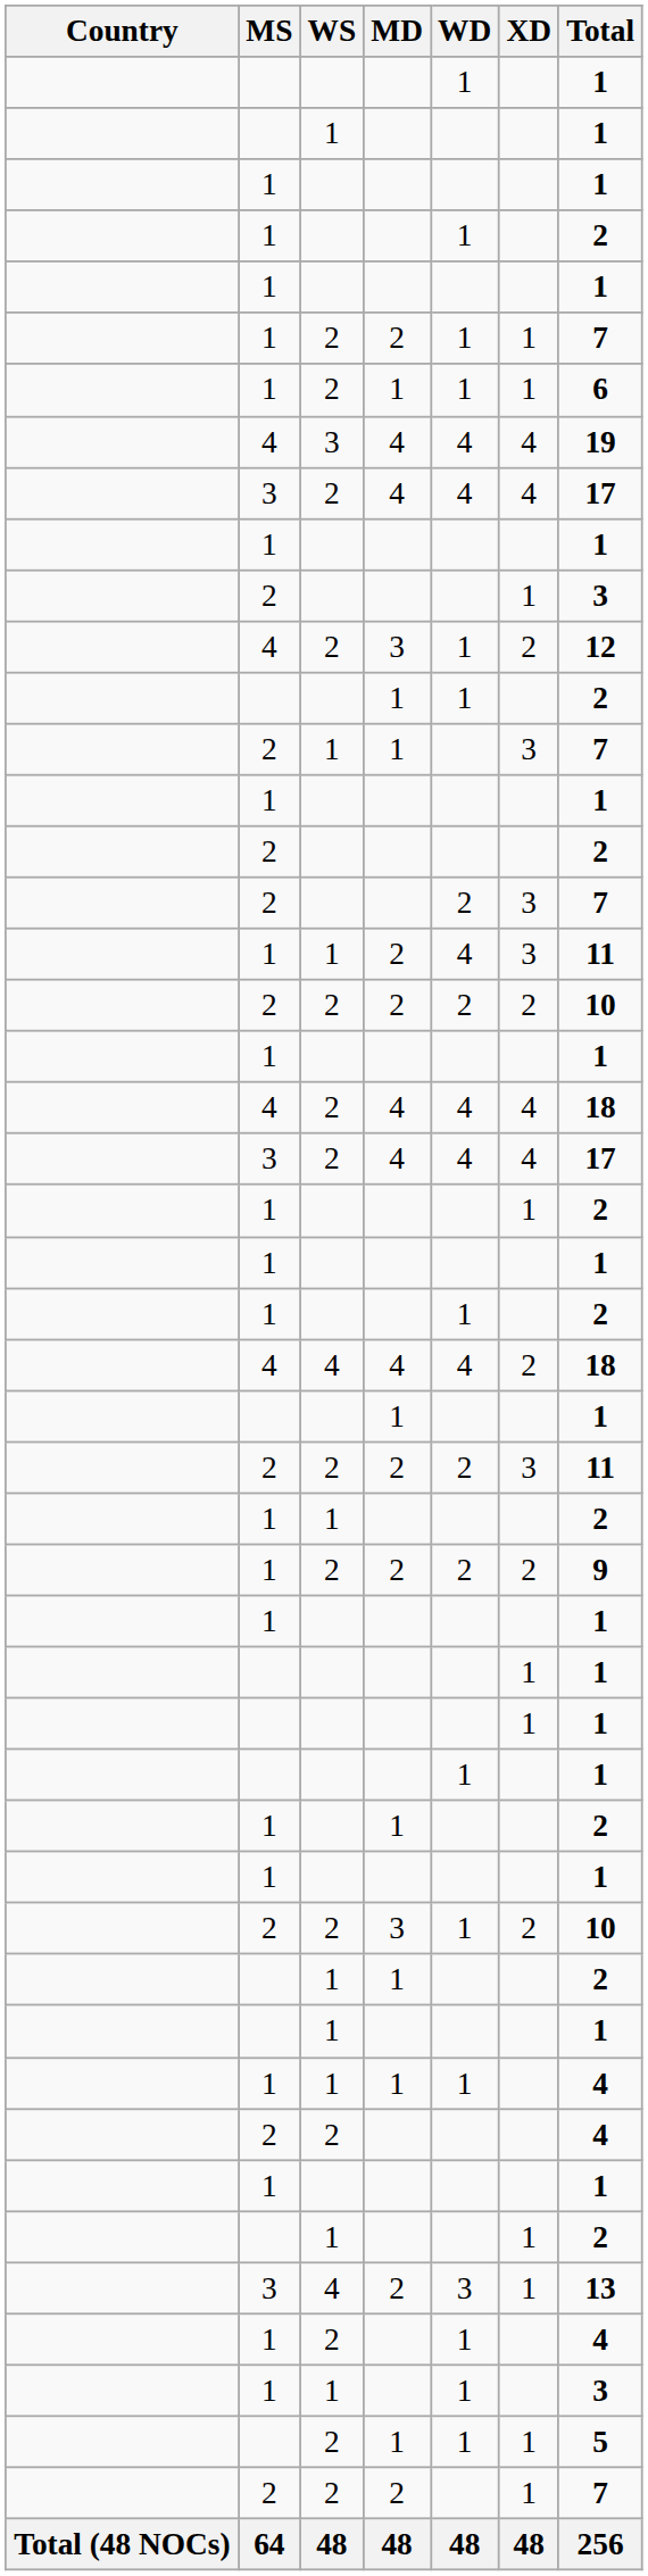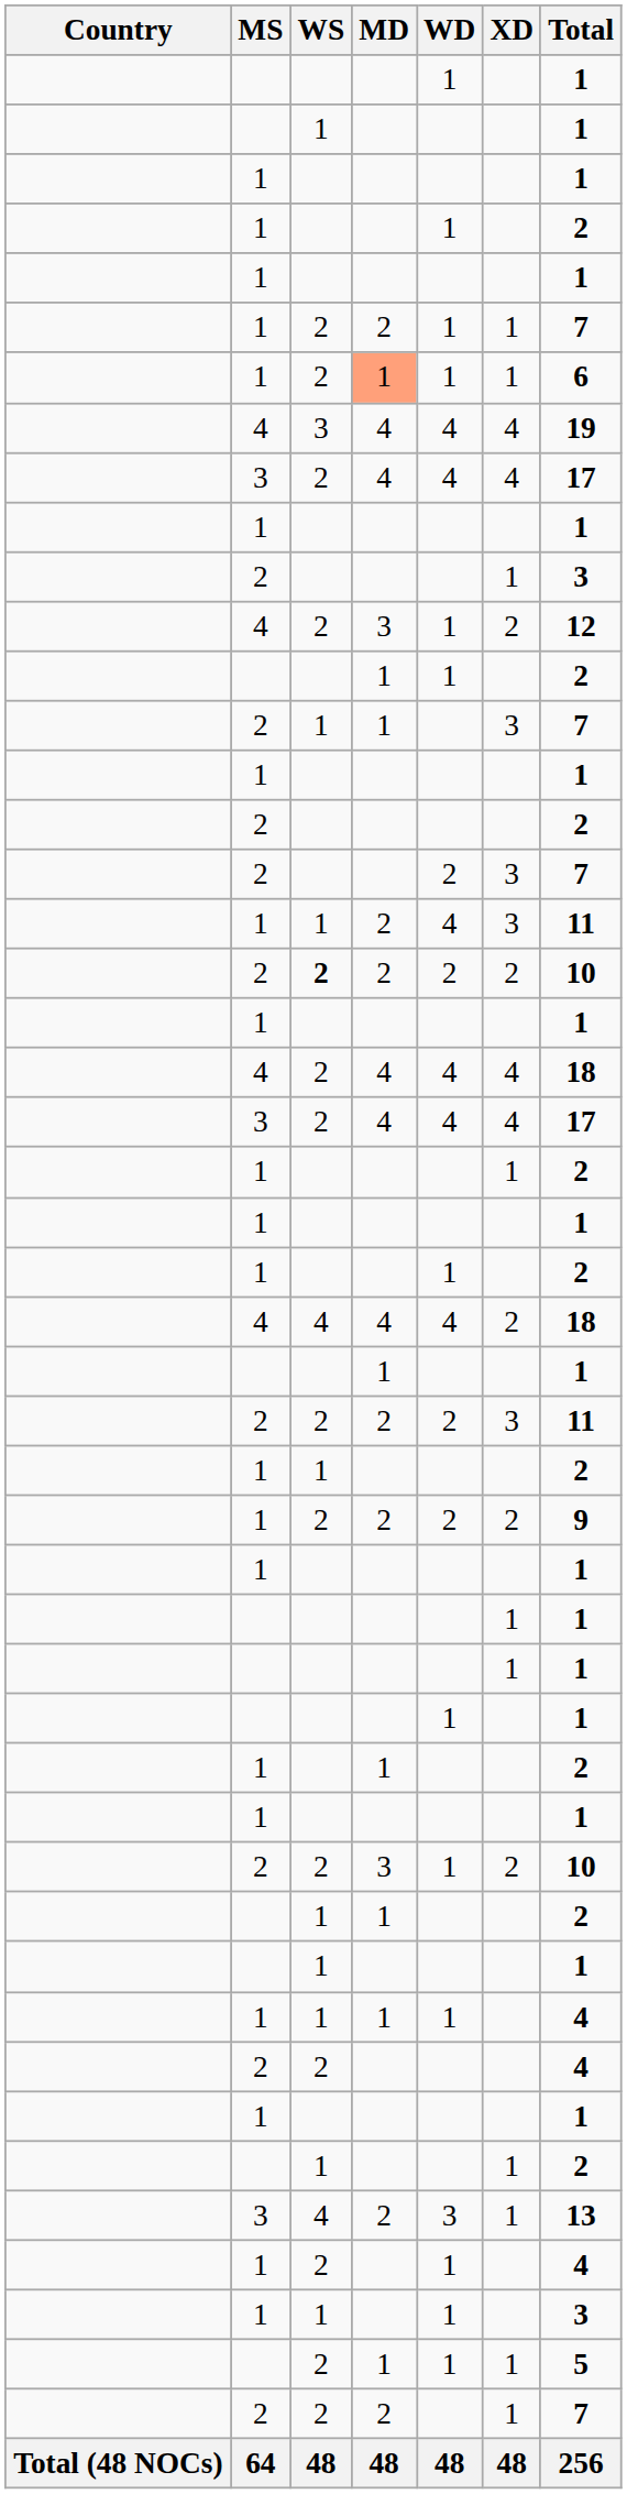row 8 | MD: no background -> lightsalmon background
row 20 | WS: normal -> bold
